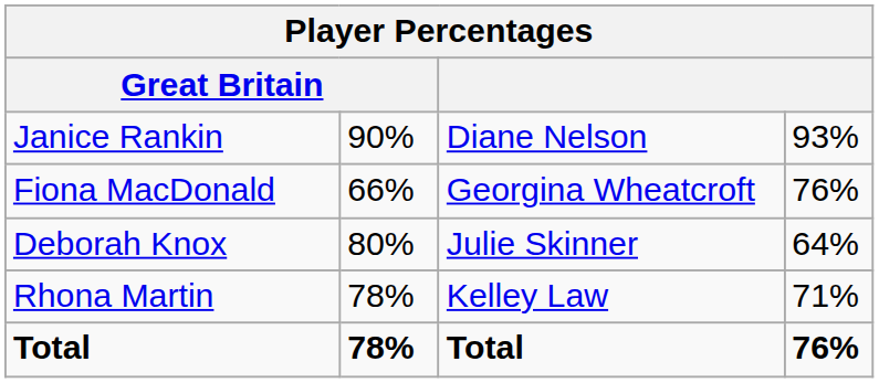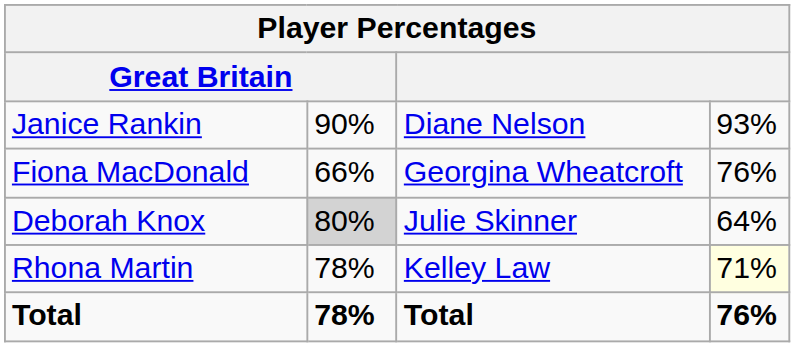Deborah Knox | column 2: no background -> lightgrey background
Rhona Martin | column 4: no background -> lightyellow background
